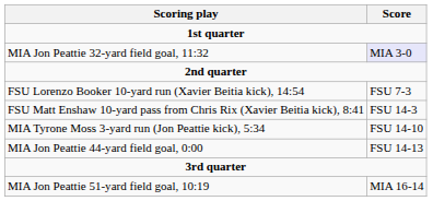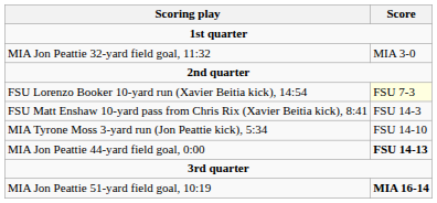MIA Jon Peattie 32-yard field goal, 11:32 | Score: lavender background -> no background
FSU Lorenzo Booker 10-yard run (Xavier Beitia kick), 14:54 | Score: no background -> lightyellow background
MIA Jon Peattie 44-yard field goal, 0:00 | Score: normal -> bold
MIA Jon Peattie 51-yard field goal, 10:19 | Score: normal -> bold
